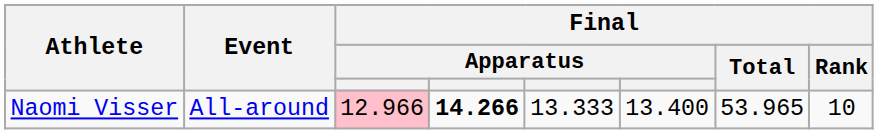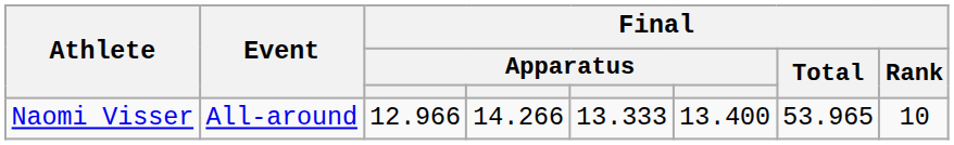row 4 | column 3: pink background -> no background
row 4 | column 4: bold -> normal
